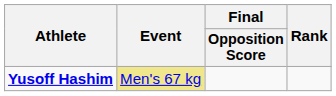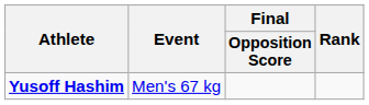Yusoff Hashim | Event: khaki background -> no background
